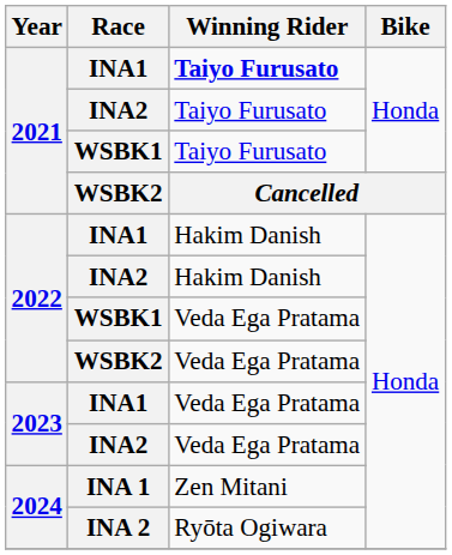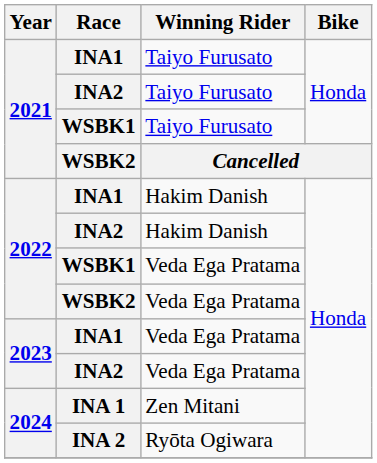INA1 / Taiyo Furusato | Winning Rider: bold -> normal
